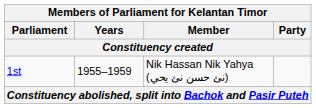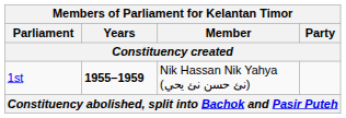1st | Years: normal -> bold
